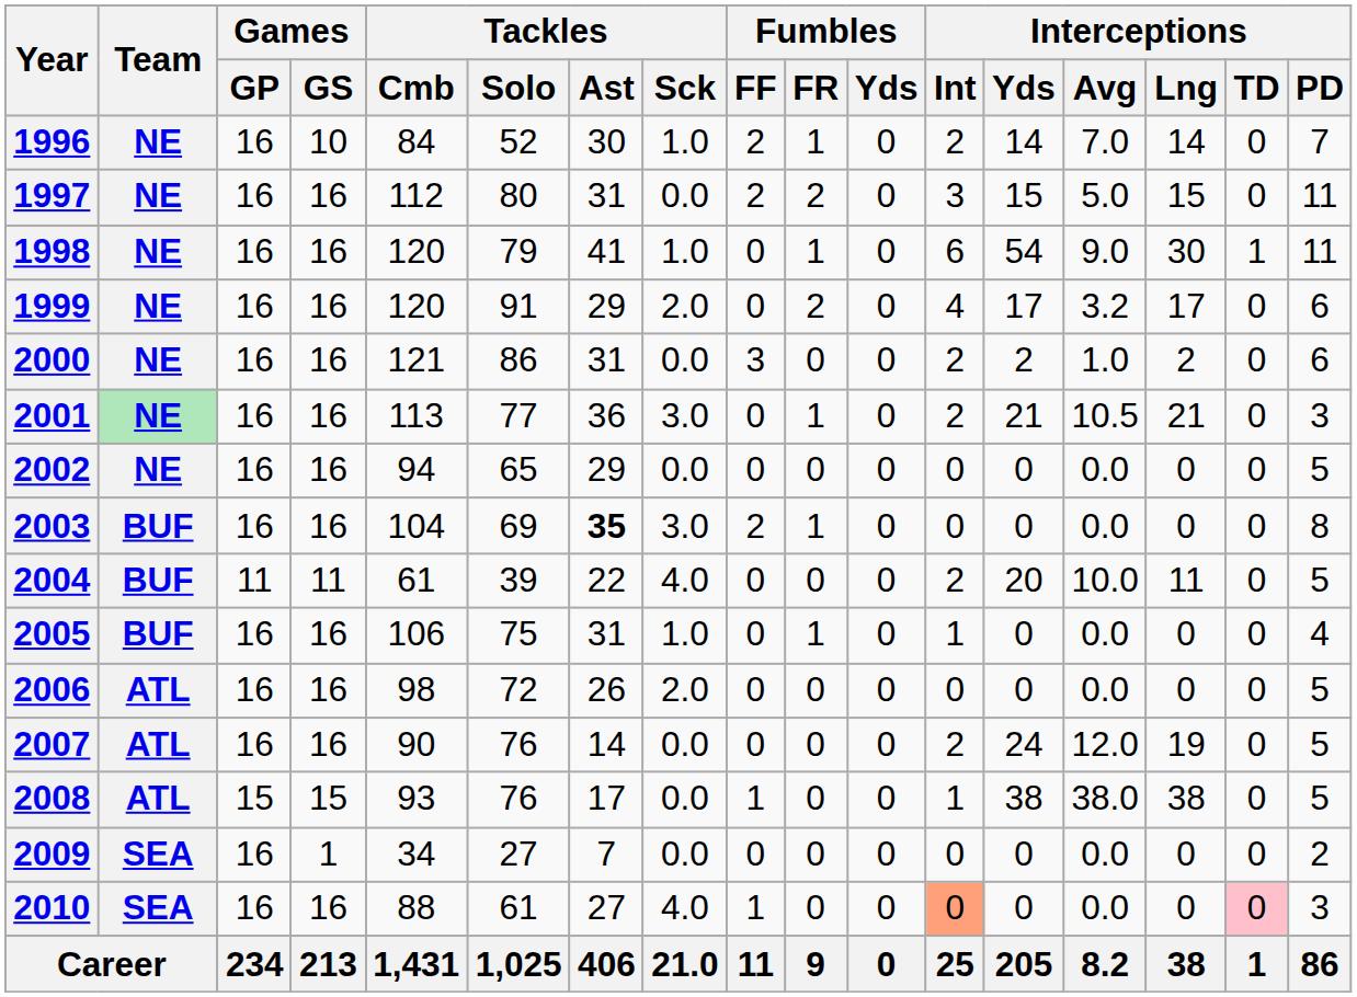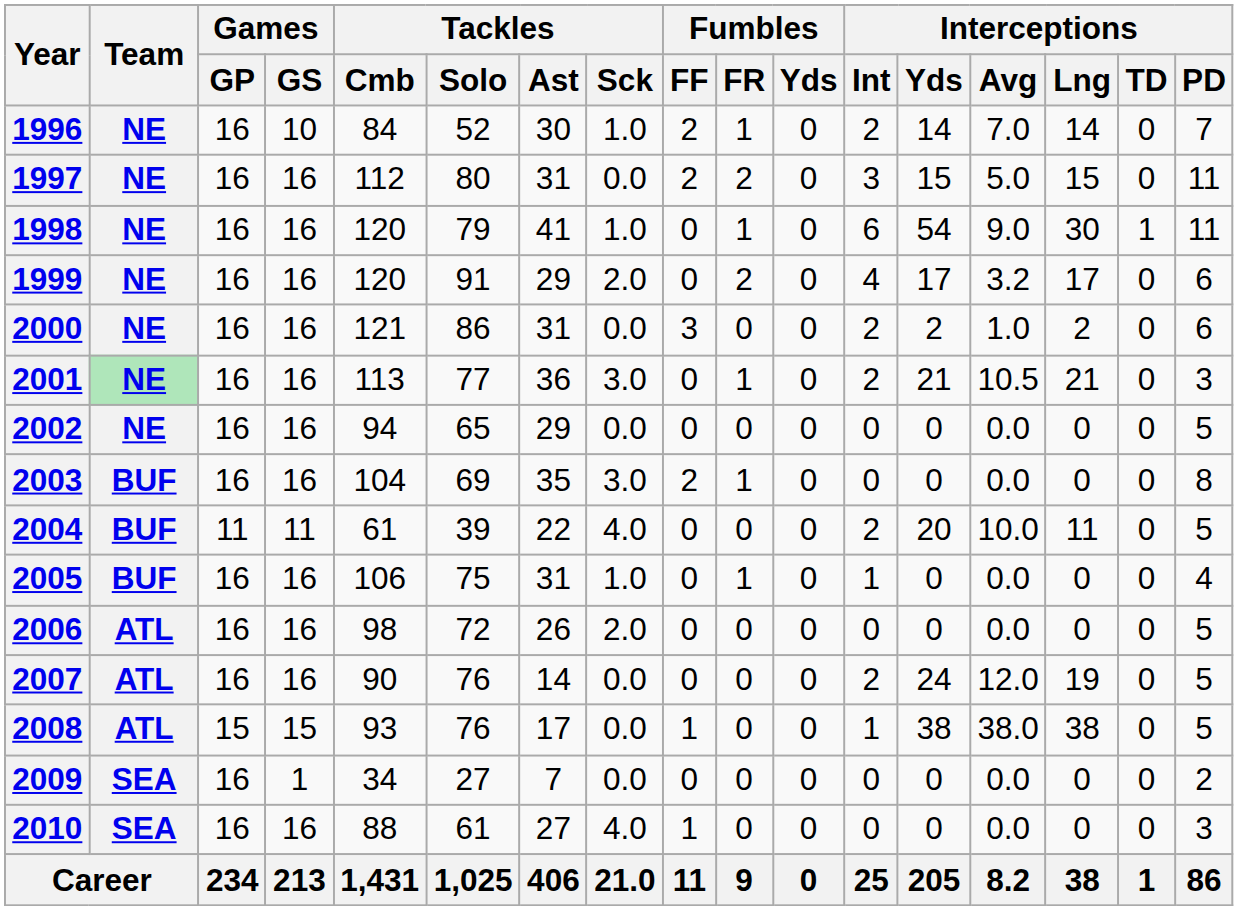2003 | Tackles / Ast: bold -> normal
2010 | Interceptions / Int: lightsalmon background -> no background
2010 | Interceptions / TD: pink background -> no background
